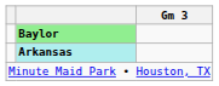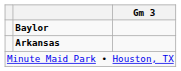Baylor | column 2: lightgreen background -> no background
Arkansas | column 2: paleturquoise background -> no background
